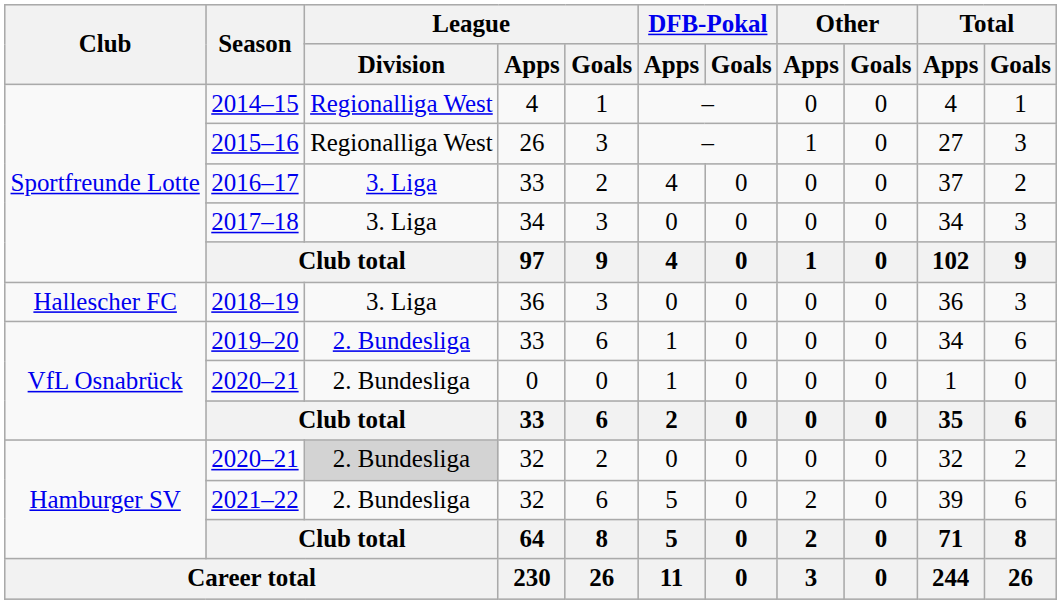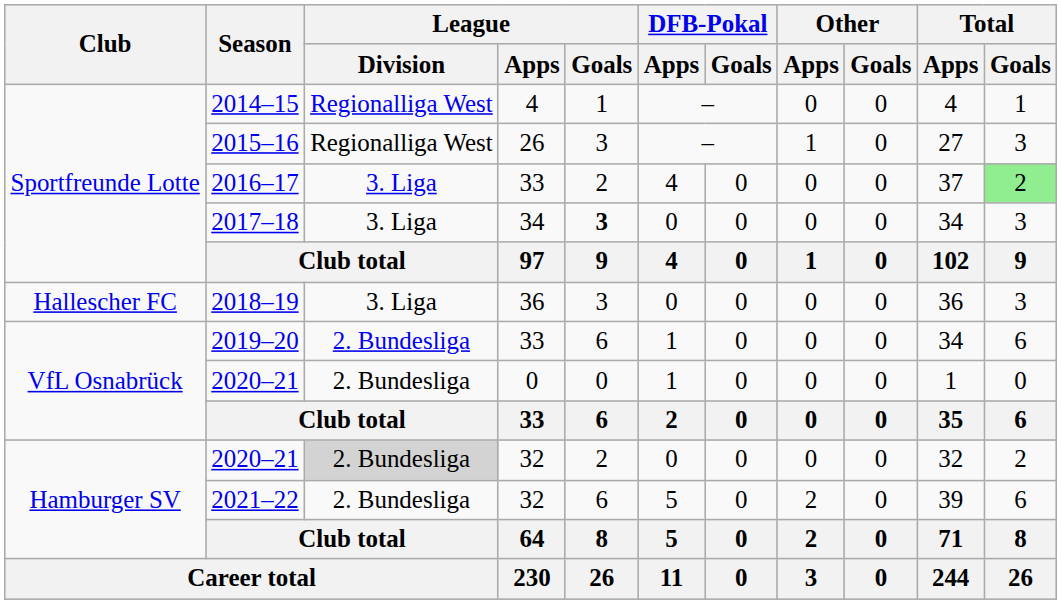2016–17 | Total / Goals: no background -> lightgreen background
2017–18 | League / Goals: normal -> bold
